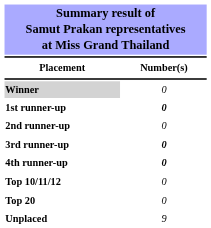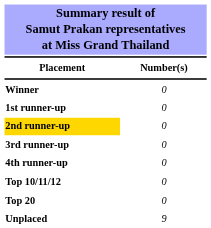row 3 | column 1: lightgrey background -> no background
row 4 | column 2: bold -> normal
row 5 | column 1: no background -> gold background
row 6 | column 2: bold -> normal
row 7 | column 2: bold -> normal
